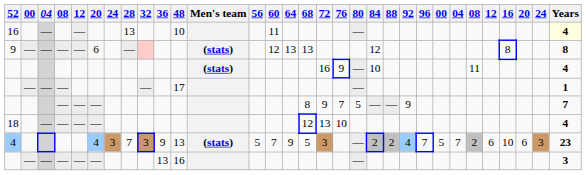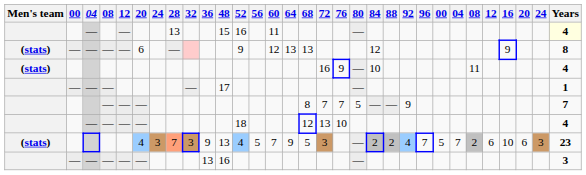columns swapped: Men's team <-> 52
row 2 | 48: 10 -> 15
row 3 | 16: 8 -> 9
row 6 | 72: 9 -> 7
row 8 | 28: no background -> lightsalmon background
